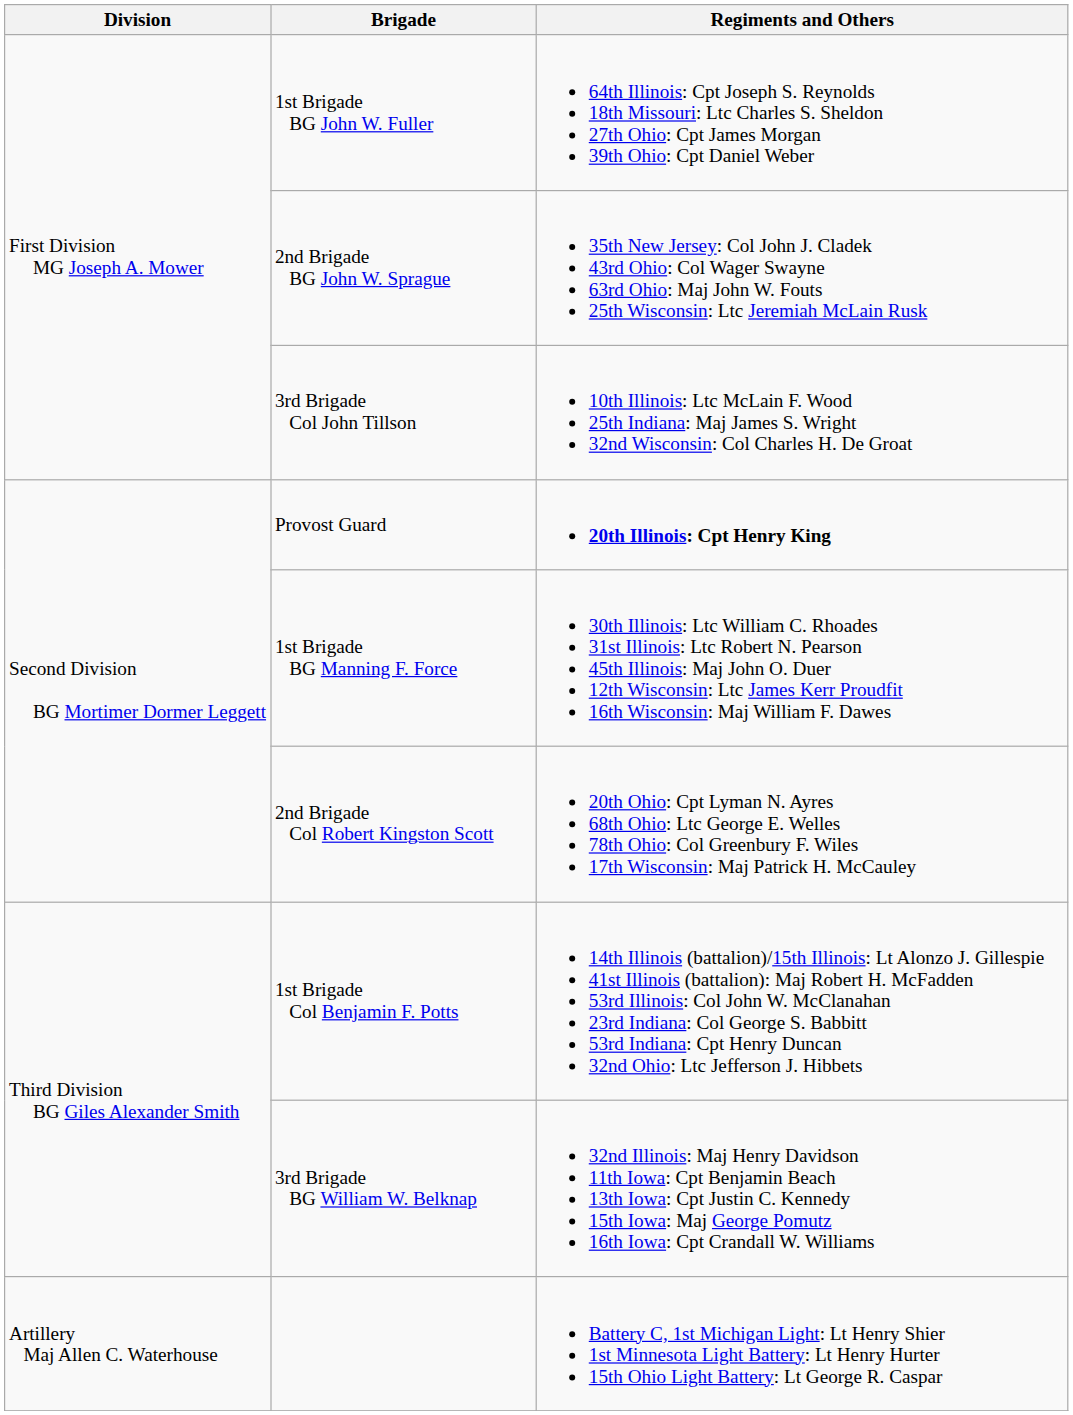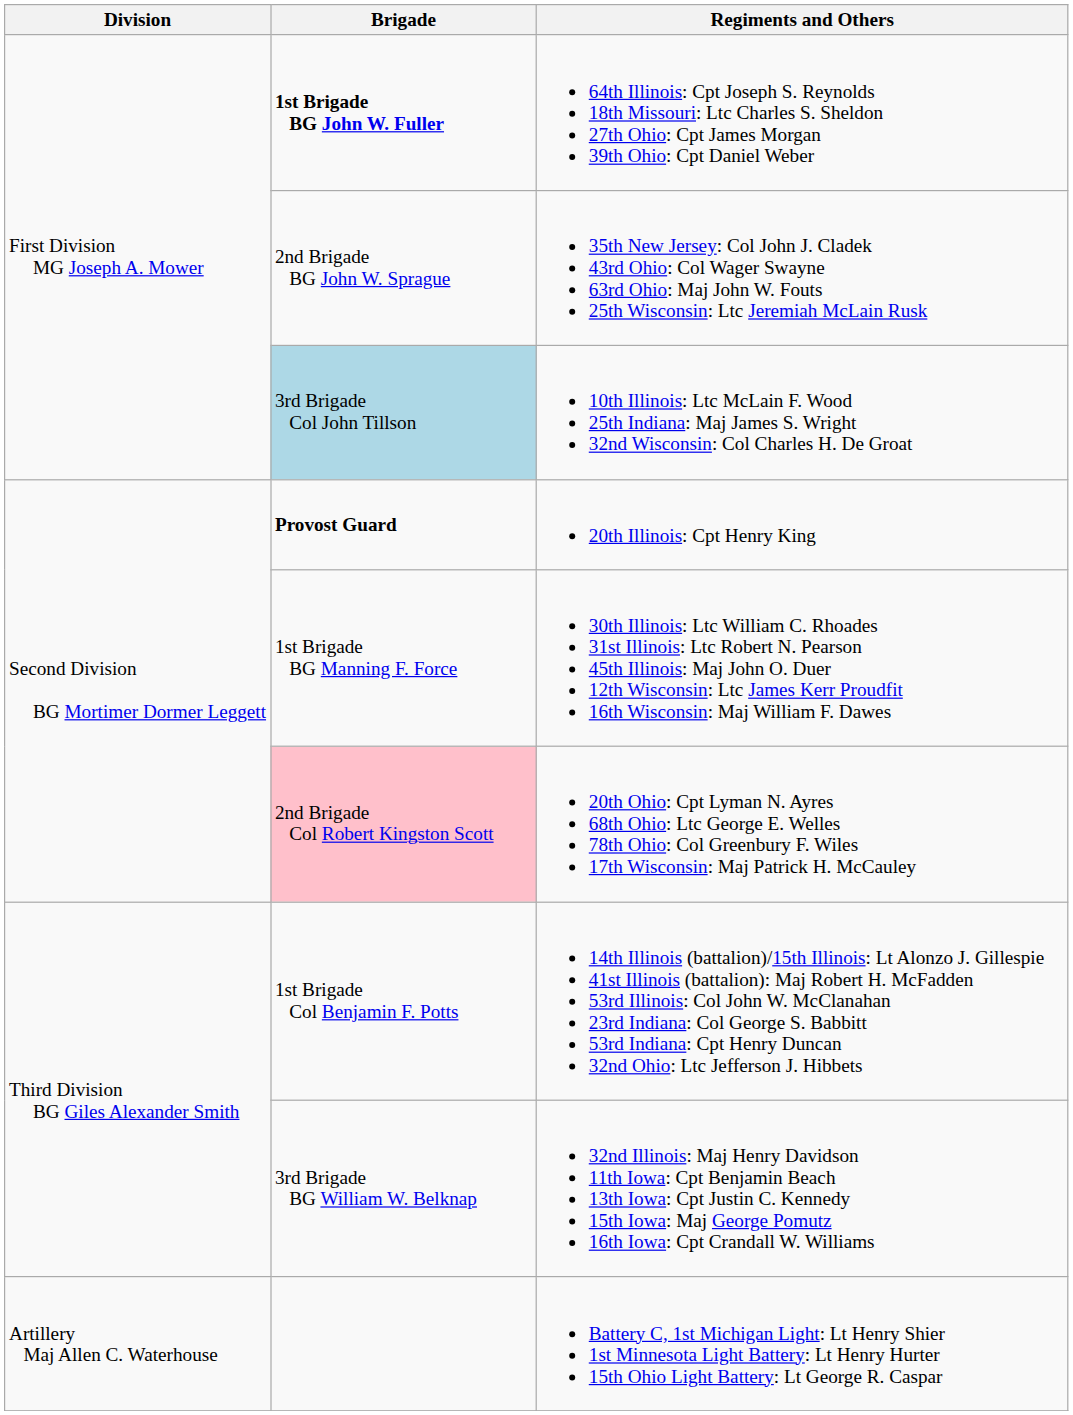1st Brigade BG John W. Fuller | Brigade: normal -> bold
3rd Brigade Col John Tillson | Brigade: no background -> lightblue background
Provost Guard | Brigade: normal -> bold
Provost Guard | Regiments and Others: bold -> normal
2nd Brigade Col Robert Kingston Scott | Brigade: no background -> pink background
